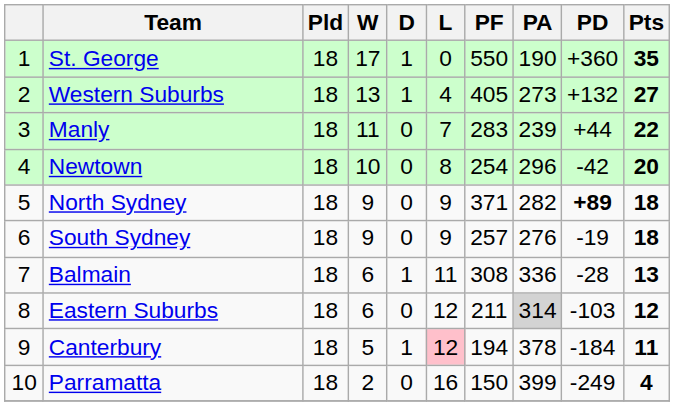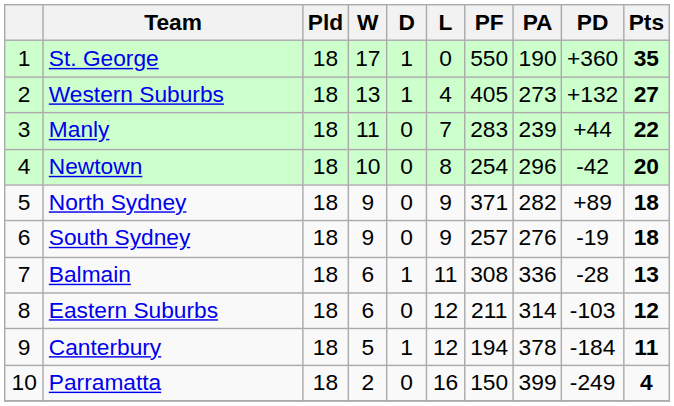North Sydney | PD: bold -> normal
Eastern Suburbs | PA: lightgrey background -> no background
Canterbury | L: pink background -> no background
